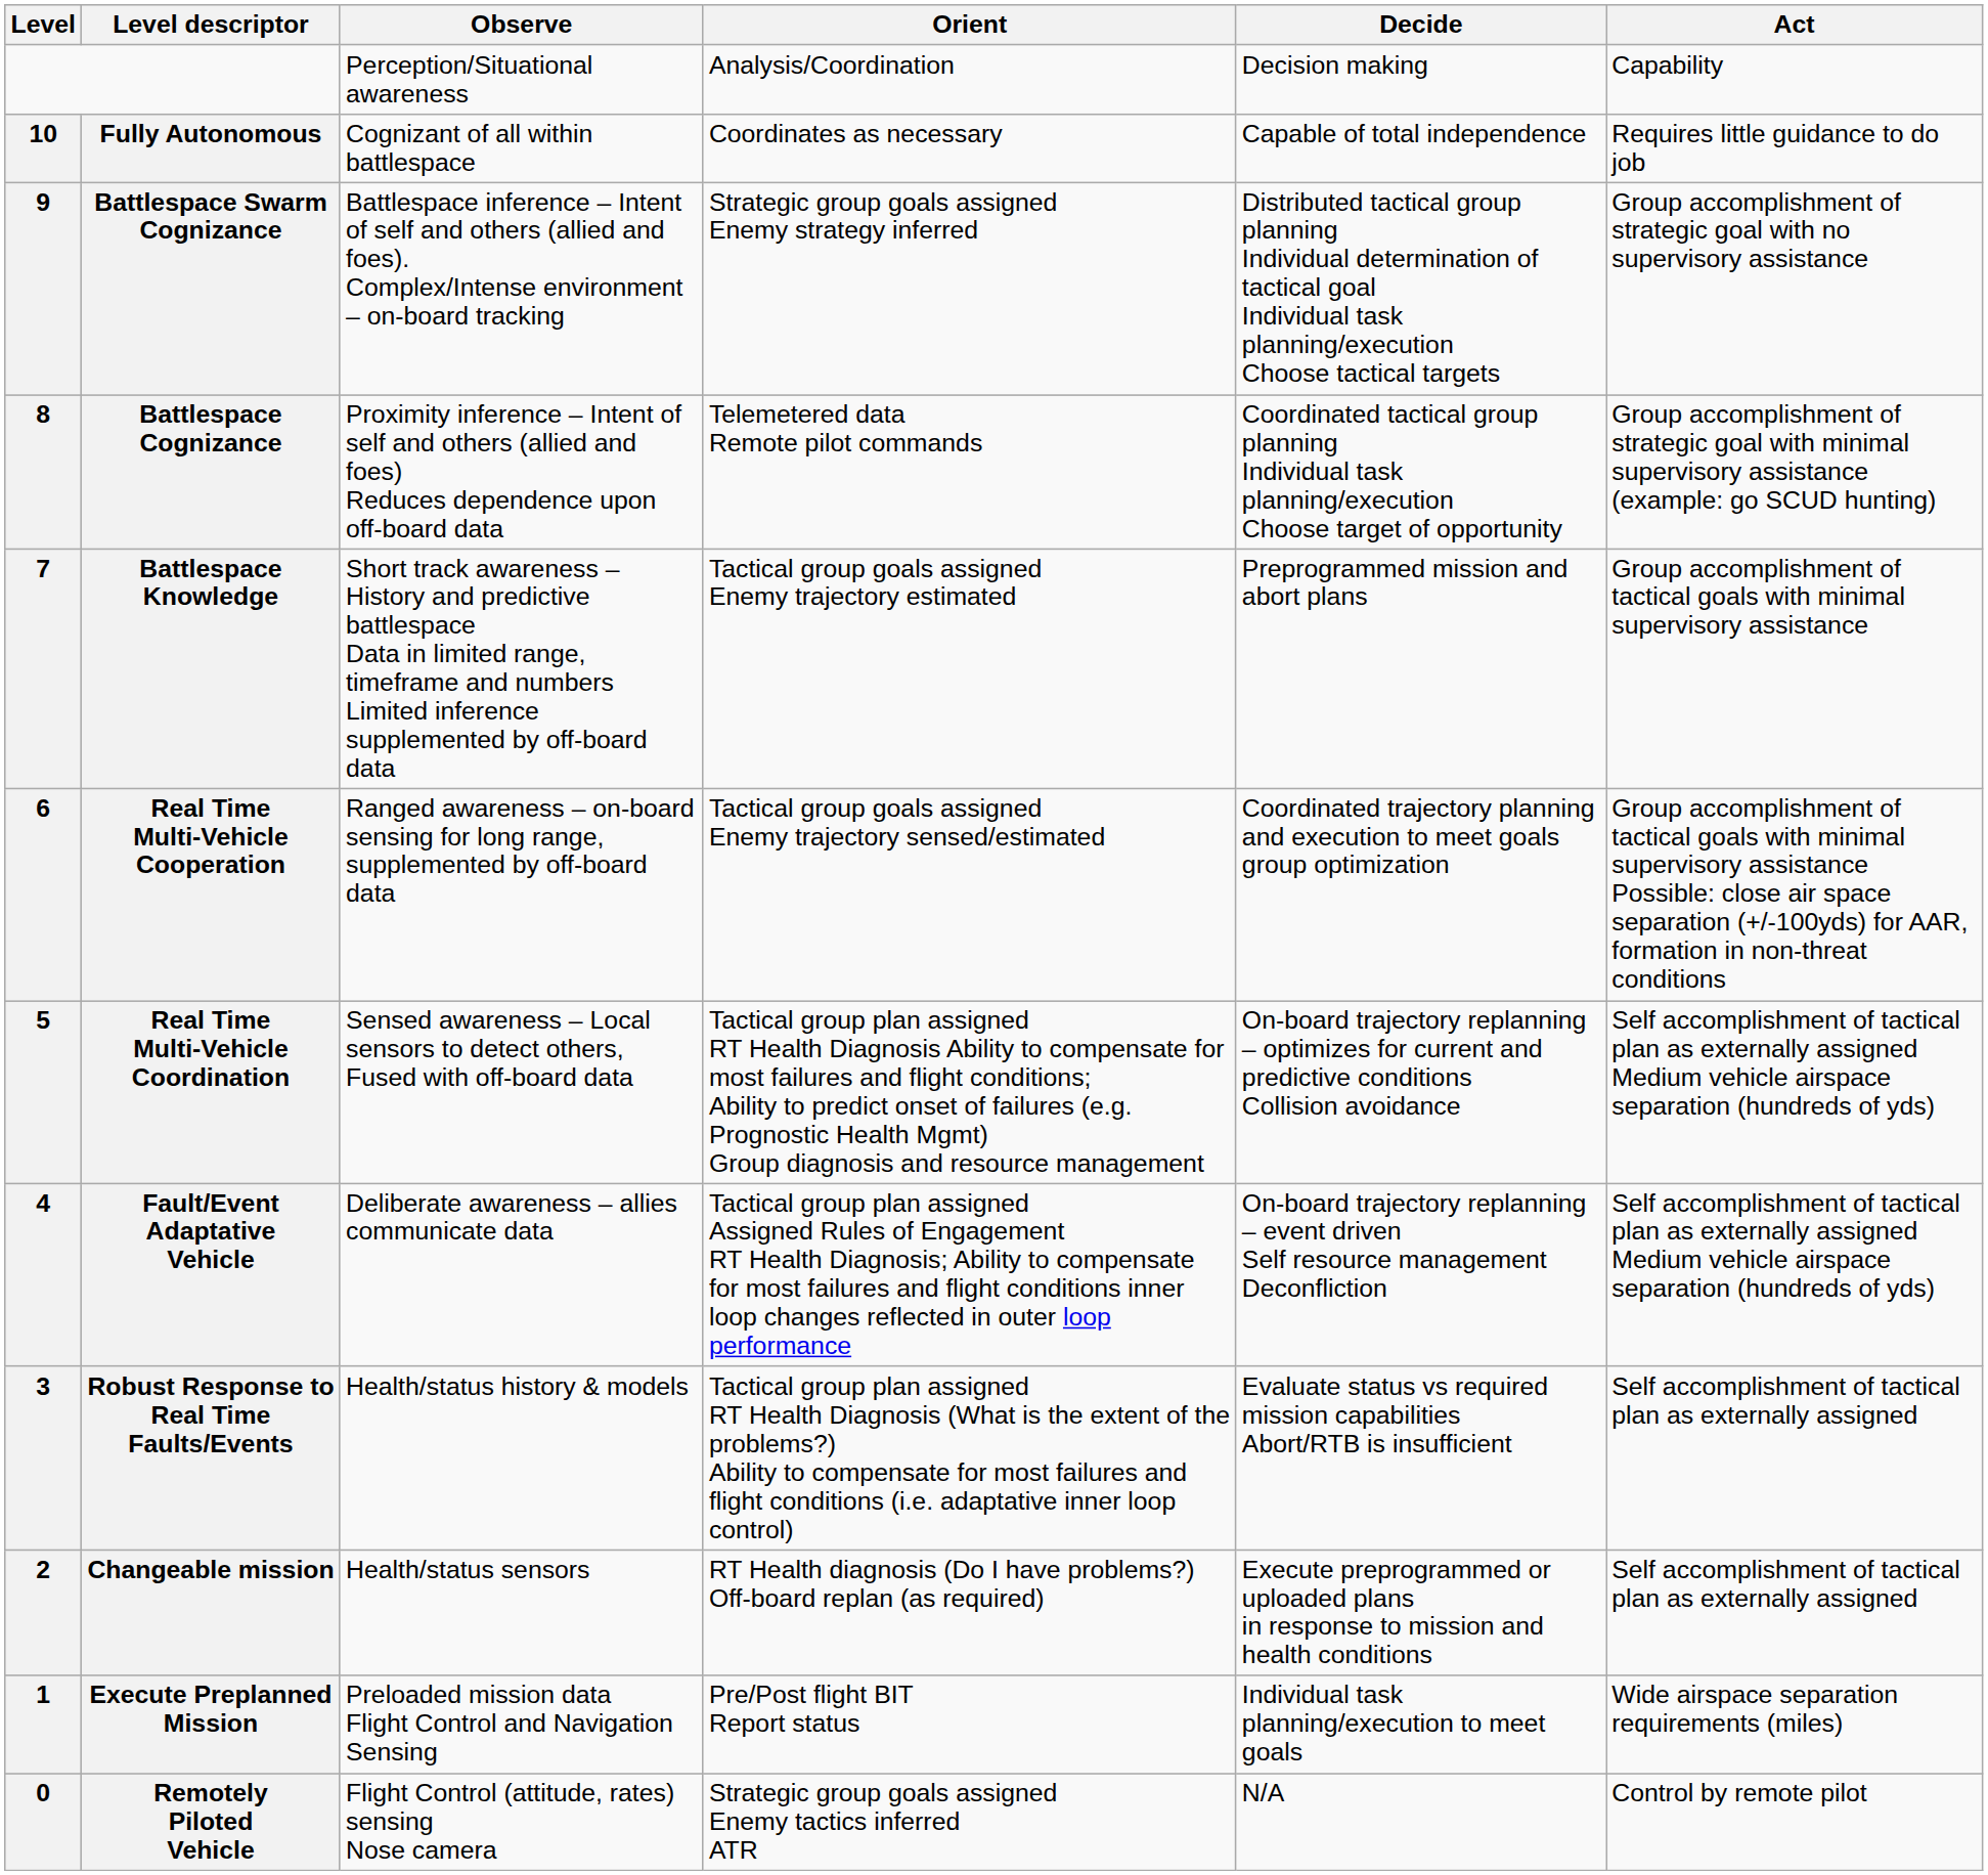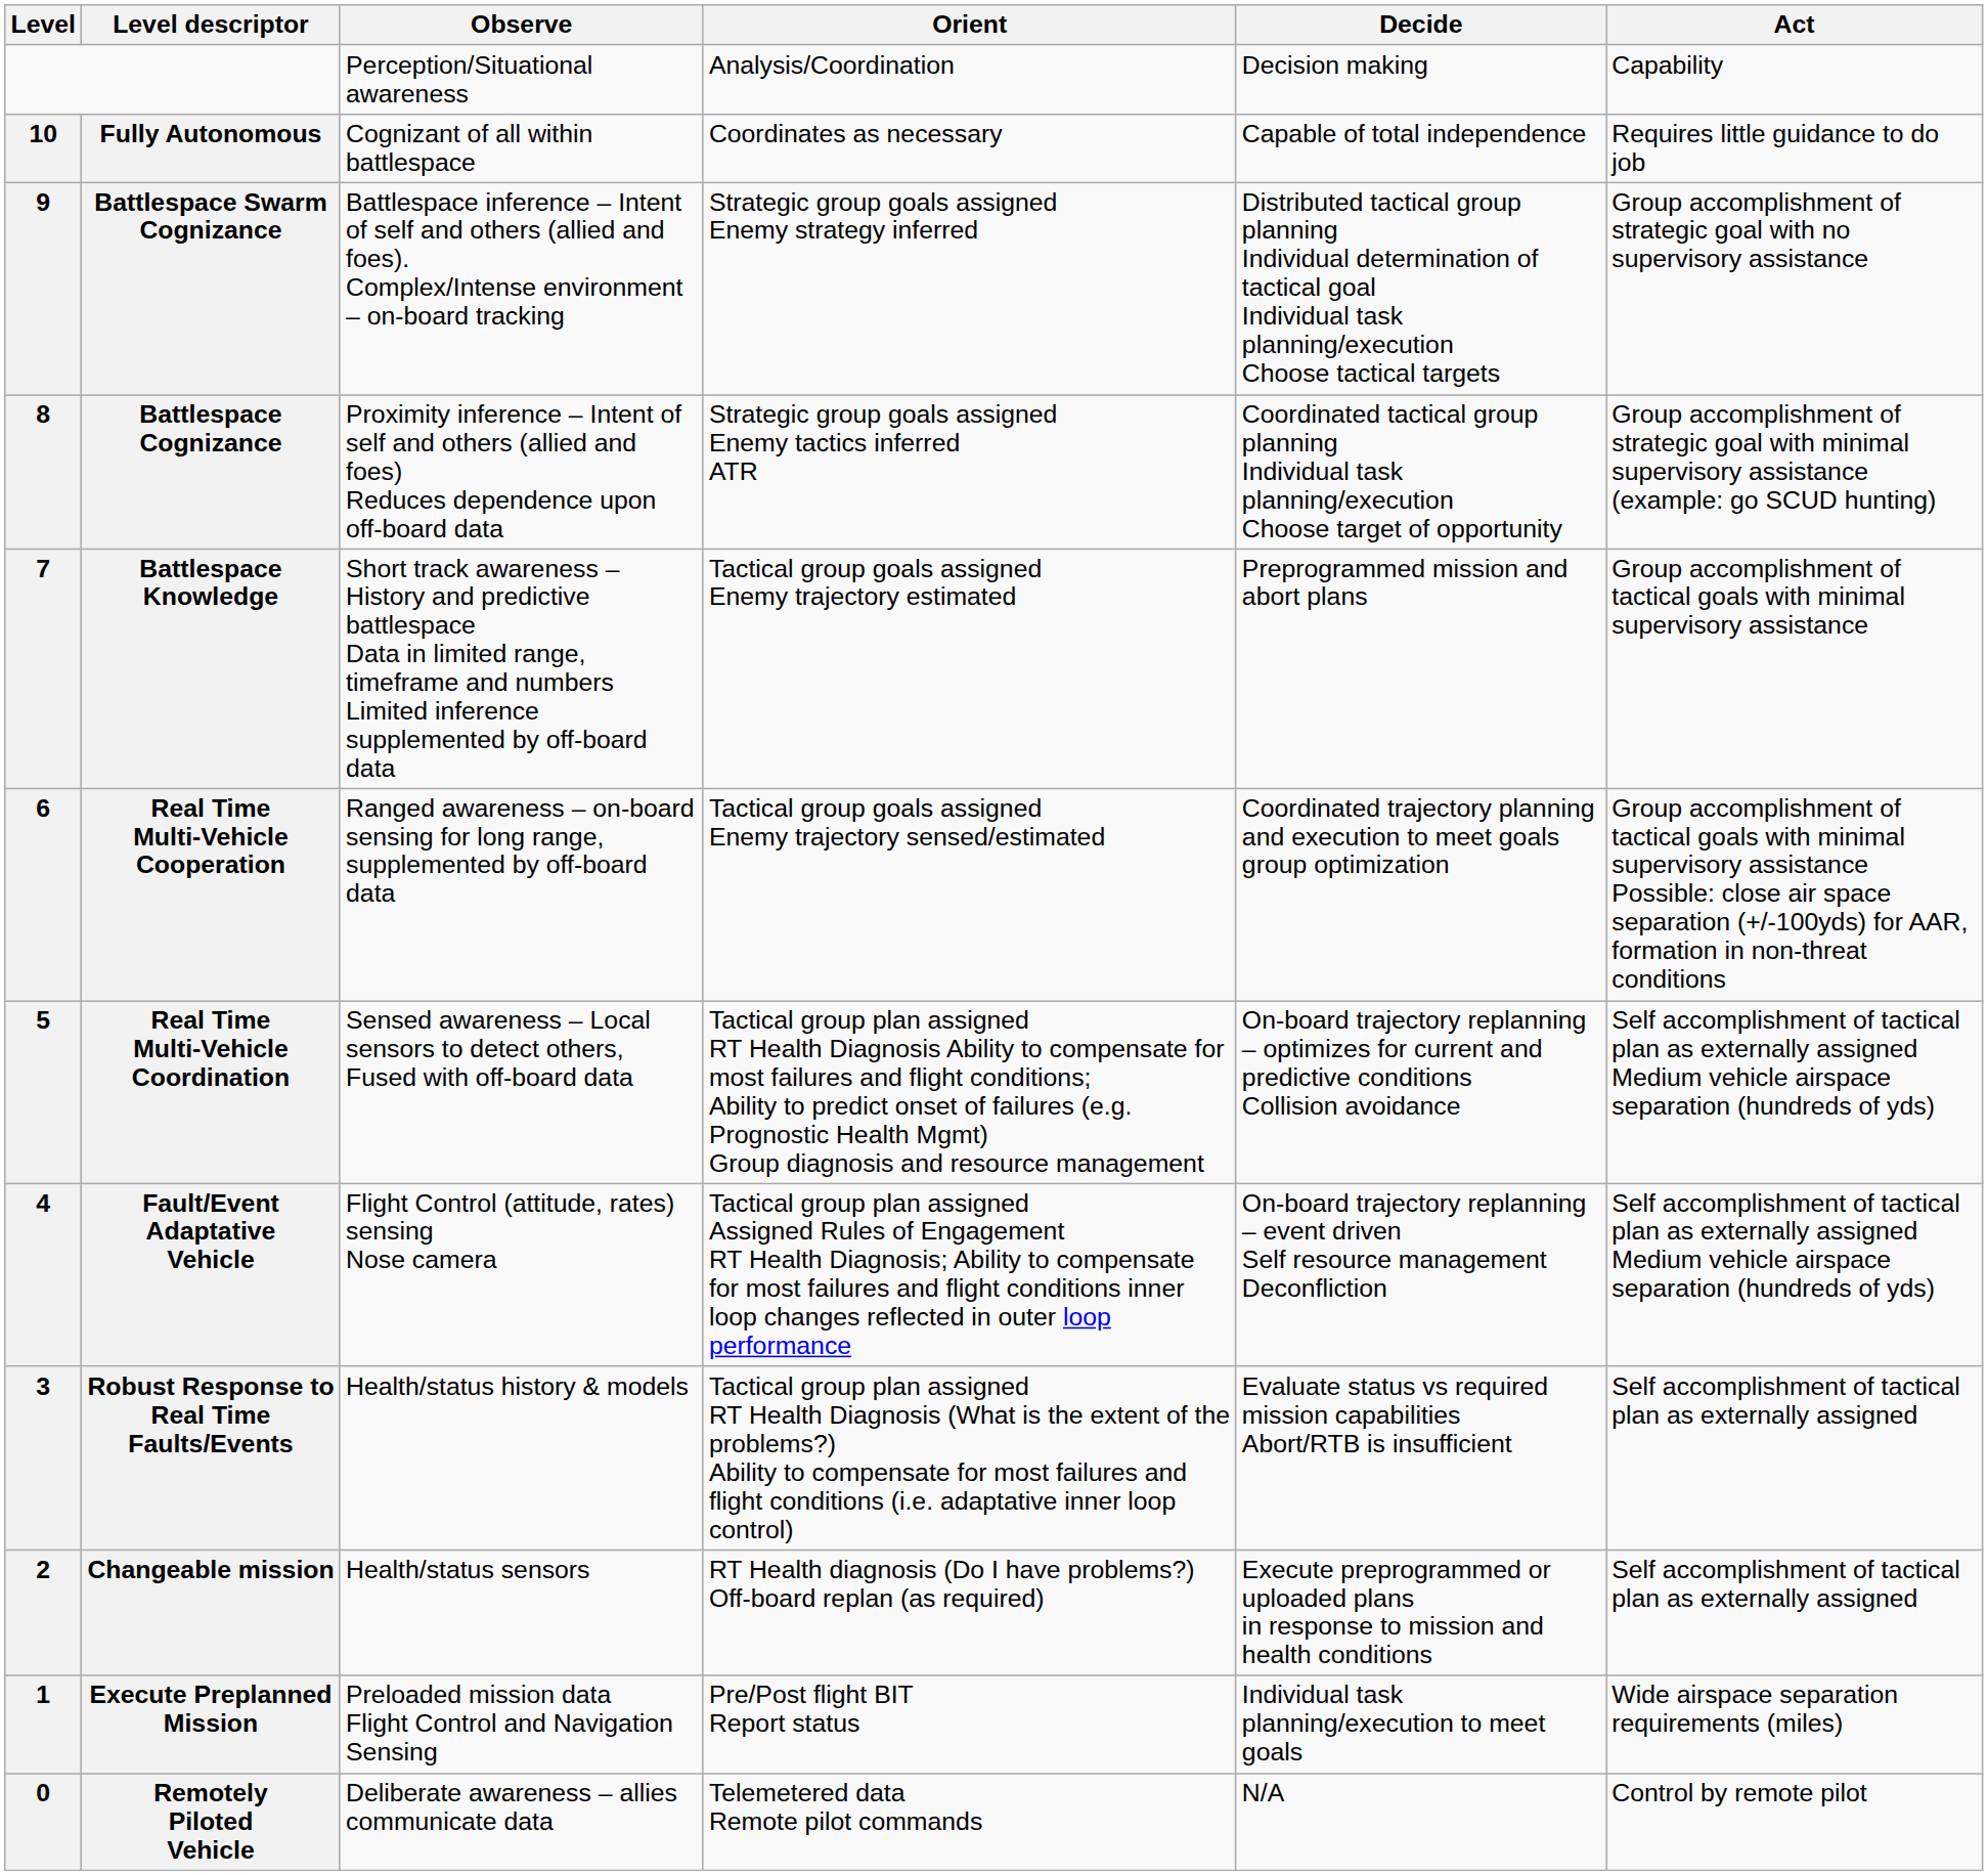Battlespace Cognizance | Orient: Telemetered data Remote pilot commands -> Strategic group goals assigned Enemy tactics inferred ATR
Fault/Event Adaptative Vehicle | Observe: Deliberate awareness – allies communicate data -> Flight Control (attitude, rates) sensing Nose camera
Remotely Piloted Vehicle | Observe: Flight Control (attitude, rates) sensing Nose camera -> Deliberate awareness – allies communicate data
Remotely Piloted Vehicle | Orient: Strategic group goals assigned Enemy tactics inferred ATR -> Telemetered data Remote pilot commands
